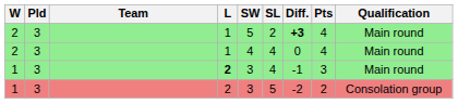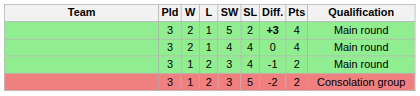columns swapped: Team <-> W
row 4 | L: bold -> normal
row 4 | Pts: 3 -> 2
